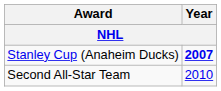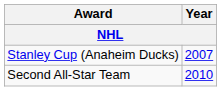Stanley Cup (Anaheim Ducks) | Year: bold -> normal
